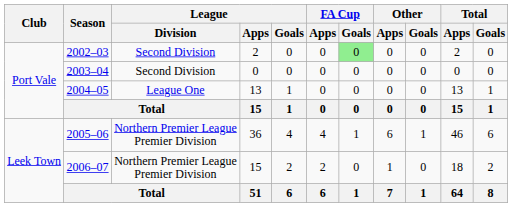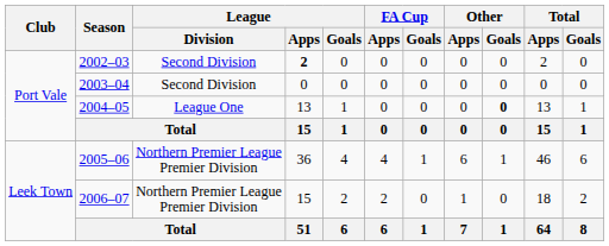2002–03 | League / Apps: normal -> bold
2002–03 | FA Cup / Goals: lightgreen background -> no background
2004–05 | Other / Goals: normal -> bold
